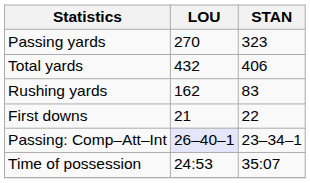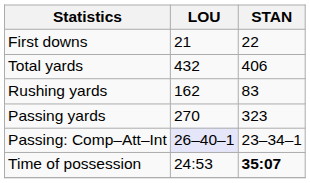rows swapped: First downs <-> Passing yards
Time of possession | STAN: normal -> bold
